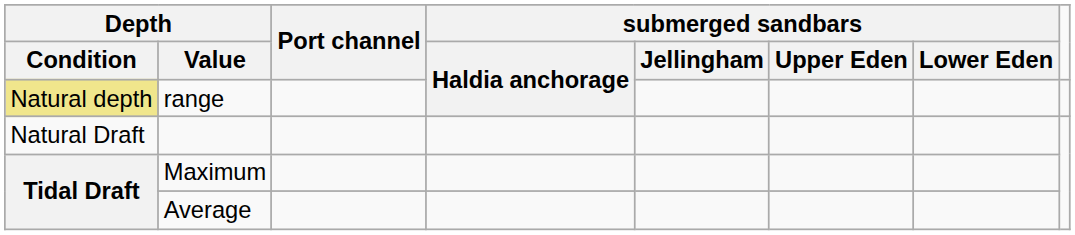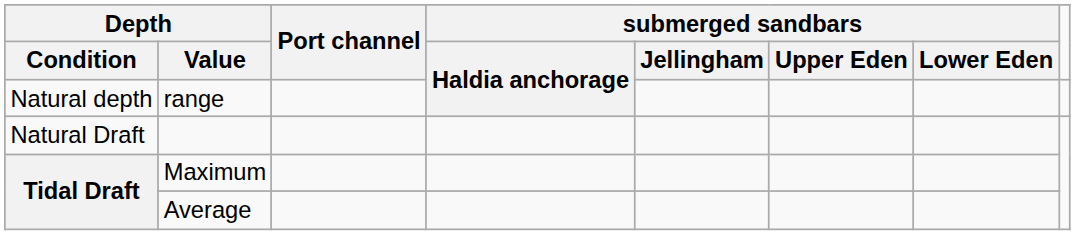range | Depth / Condition: khaki background -> no background
